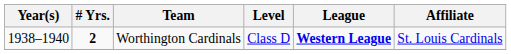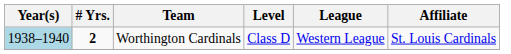Worthington Cardinals | Year(s): no background -> lightblue background
Worthington Cardinals | League: bold -> normal
